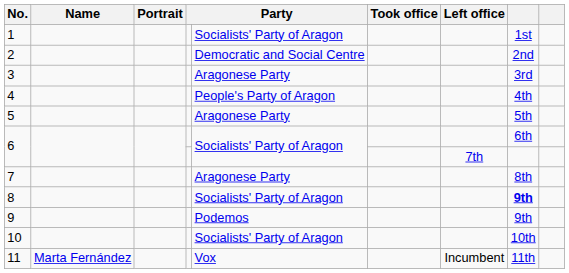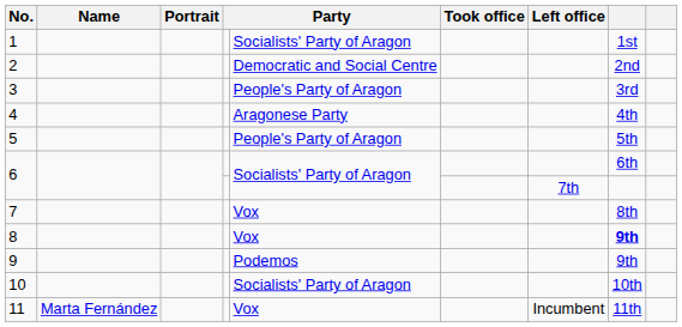3 | column 5: Aragonese Party -> People's Party of Aragon
4 | column 5: People's Party of Aragon -> Aragonese Party
5 | column 5: Aragonese Party -> People's Party of Aragon
7 | column 5: Aragonese Party -> Vox
8 | column 5: Socialists' Party of Aragon -> Vox
